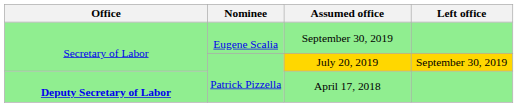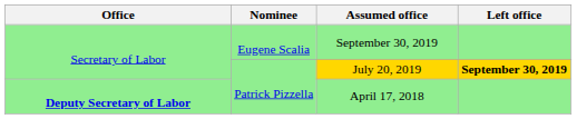July 20, 2019 | Left office: normal -> bold
